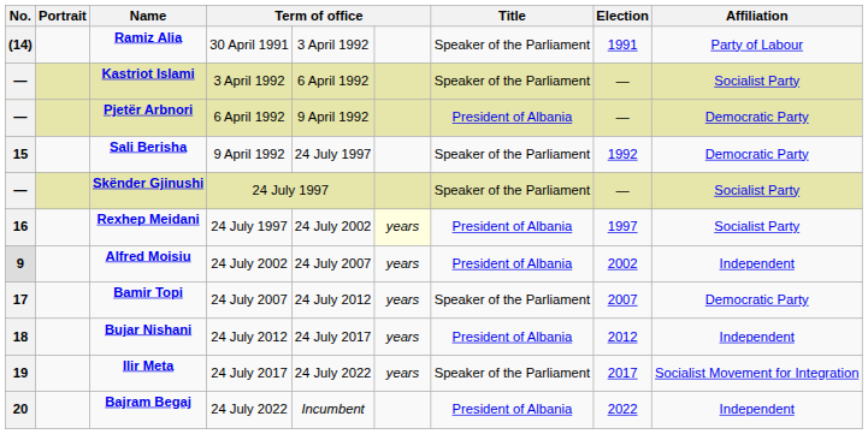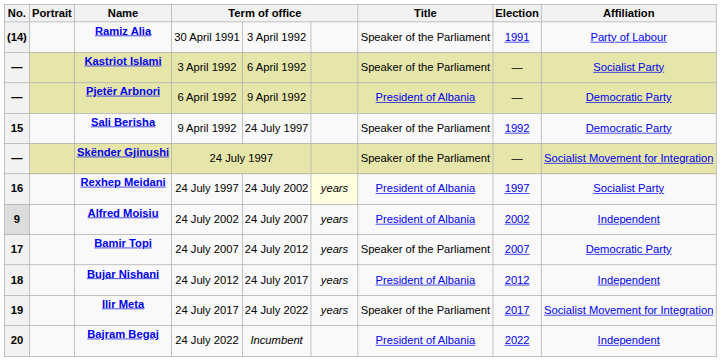Skënder Gjinushi | Affiliation: Socialist Party -> Socialist Movement for Integration
